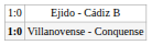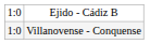Villanovense - Conquense | column 1: bold -> normal
